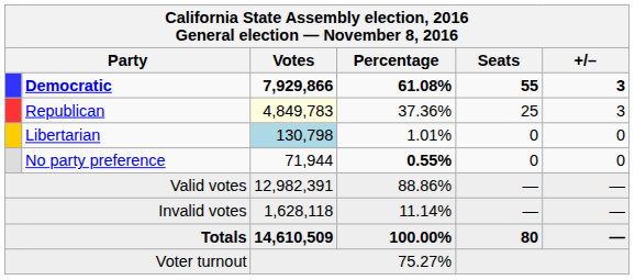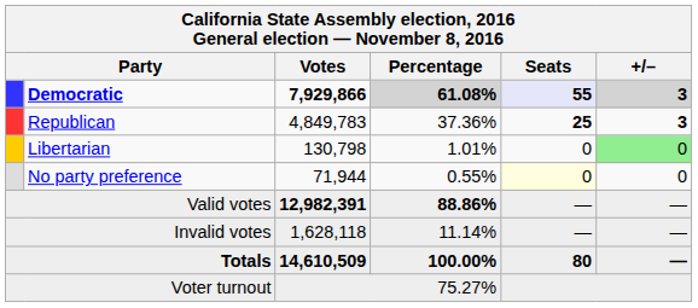Democratic | Percentage: no background -> lightgrey background
Democratic | Seats: no background -> lavender background
Democratic | +/–: no background -> lightgrey background
Republican | Votes: lightyellow background -> no background
Republican | Seats: normal -> bold
Republican | +/–: normal -> bold
Libertarian | Votes: lightblue background -> no background
Libertarian | +/–: no background -> lightgreen background
No party preference | Percentage: bold -> normal
No party preference | Seats: no background -> lightyellow background
Valid votes | Votes: normal -> bold
Valid votes | Percentage: normal -> bold
